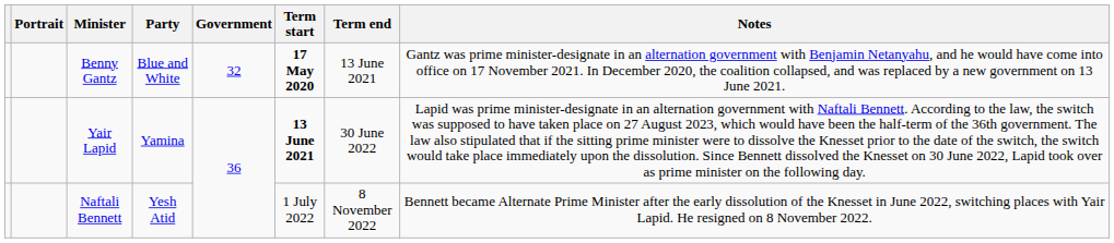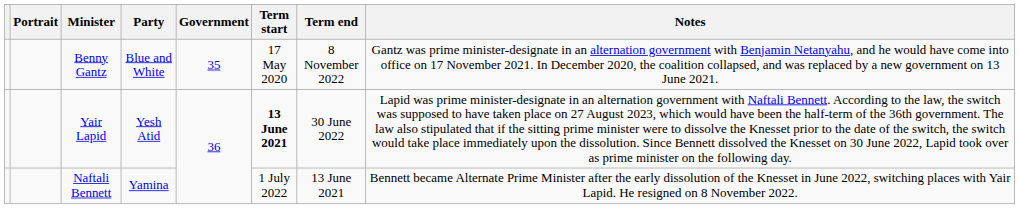Benny Gantz | Government: 32 -> 35
Benny Gantz | Term start: bold -> normal
Benny Gantz | Term end: 13 June 2021 -> 8 November 2022
Yair Lapid | Party: Yamina -> Yesh Atid
Naftali Bennett | Party: Yesh Atid -> Yamina
Naftali Bennett | Term end: 8 November 2022 -> 13 June 2021
